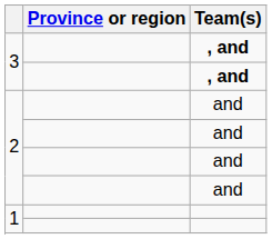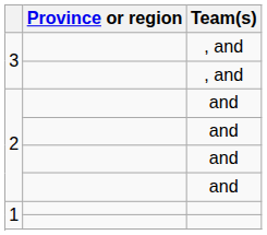row 2 | Team(s): bold -> normal
row 3 | Team(s): bold -> normal
